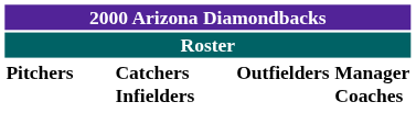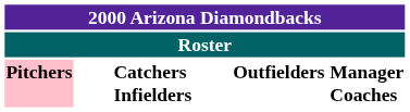Pitchers | column 1: no background -> pink background
